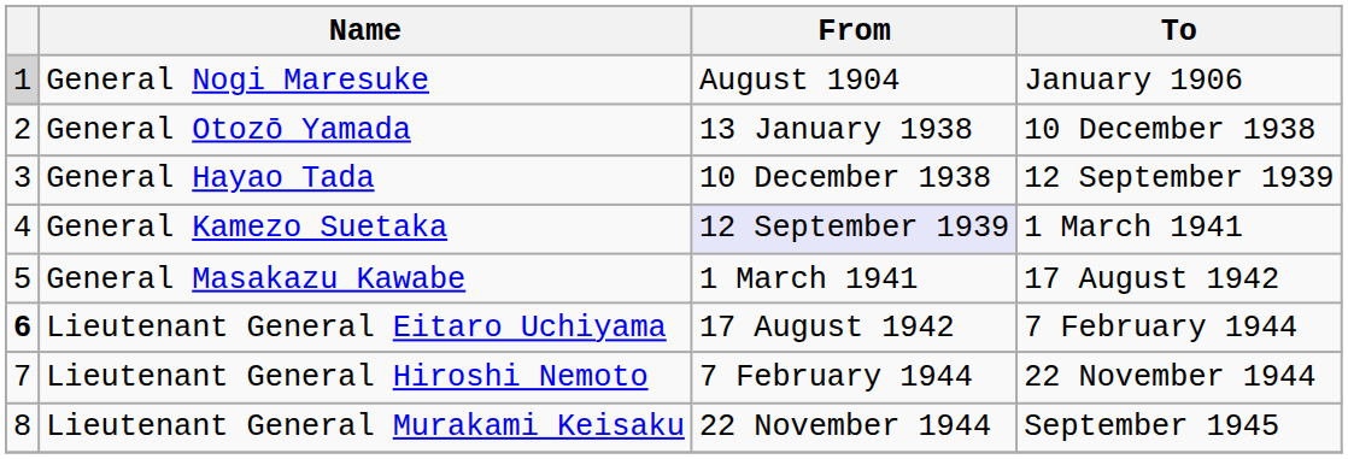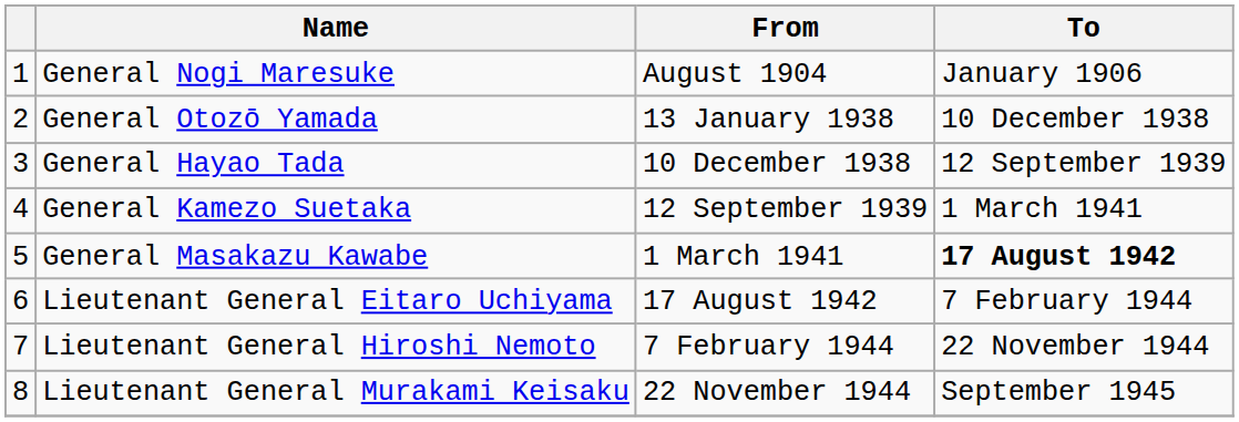General Nogi Maresuke | column 1: lightgrey background -> no background
General Kamezo Suetaka | From: lavender background -> no background
General Masakazu Kawabe | To: normal -> bold
Lieutenant General Eitaro Uchiyama | column 1: bold -> normal
